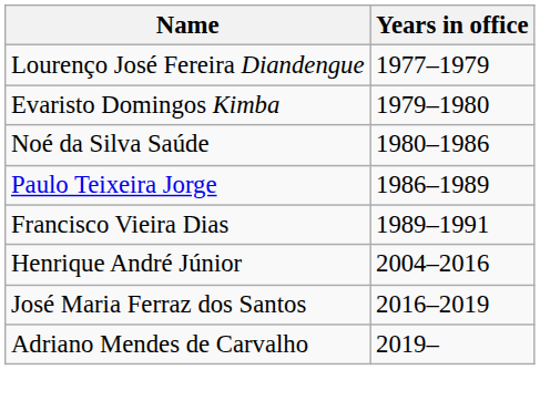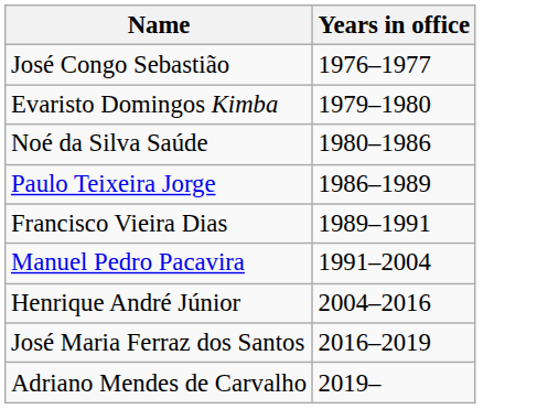+ row: José Congo Sebastião | 1976–1977
- row: Lourenço José Fereira Diandengue | 1977–1979
+ row: Manuel Pedro Pacavira | 1991–2004
